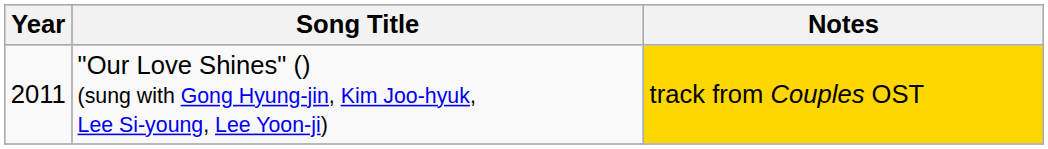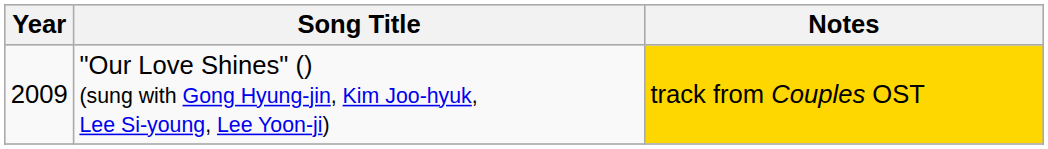row 2 | Year: 2011 -> 2009
